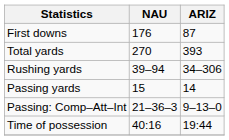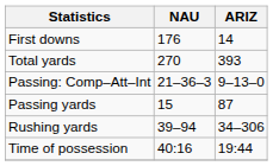First downs | ARIZ: 87 -> 14
rows swapped: Rushing yards <-> Passing: Comp–Att–Int
Passing yards | ARIZ: 14 -> 87
